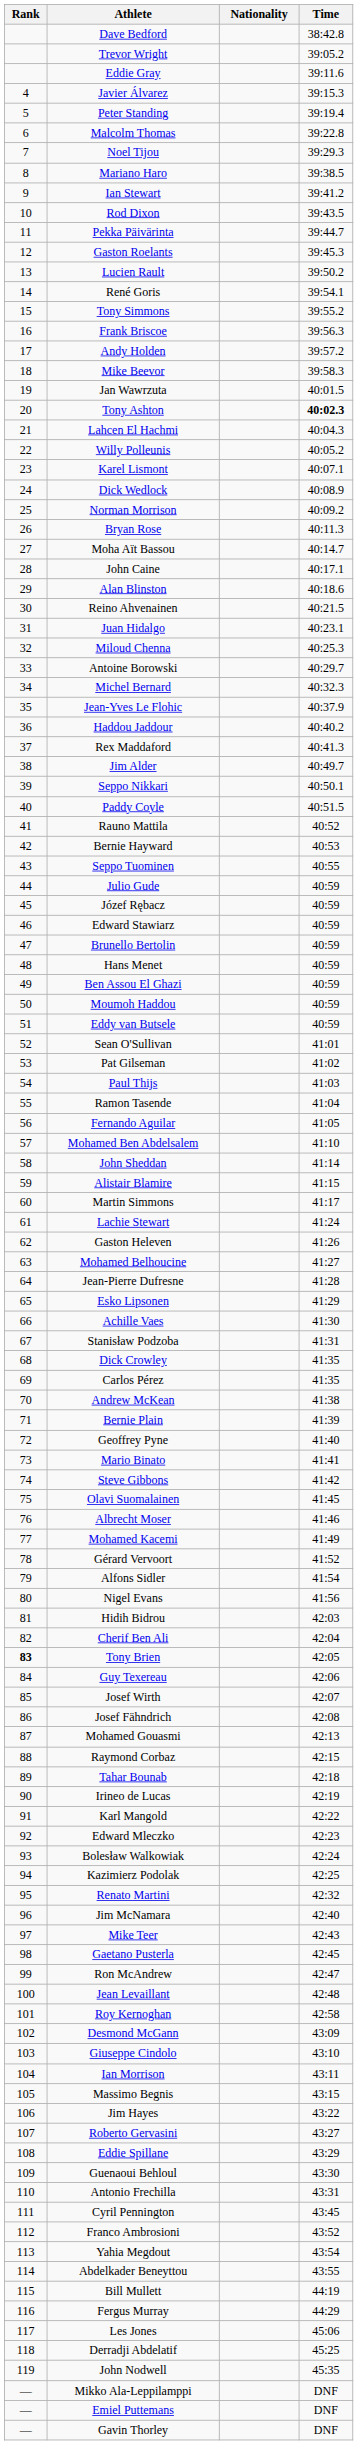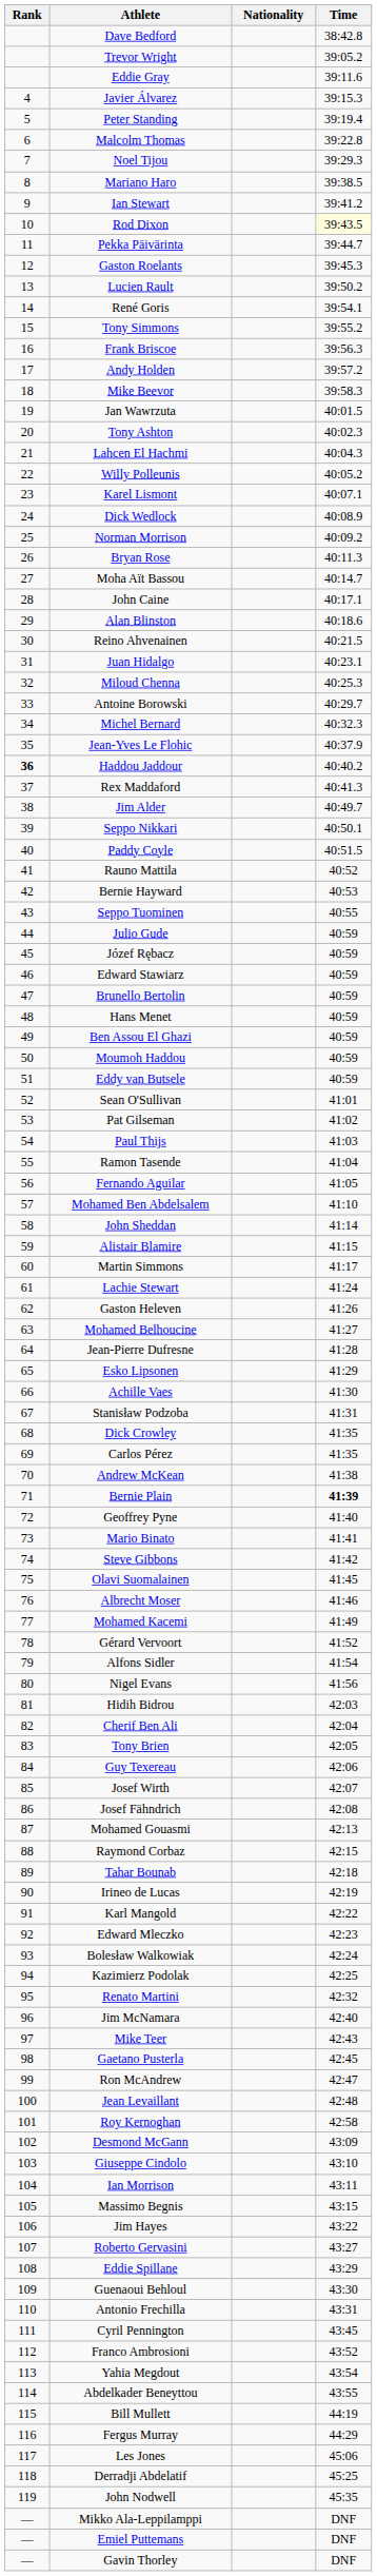Rod Dixon | Time: no background -> lightyellow background
Tony Ashton | Time: bold -> normal
Haddou Jaddour | Rank: normal -> bold
Bernie Plain | Time: normal -> bold
Tony Brien | Rank: bold -> normal
